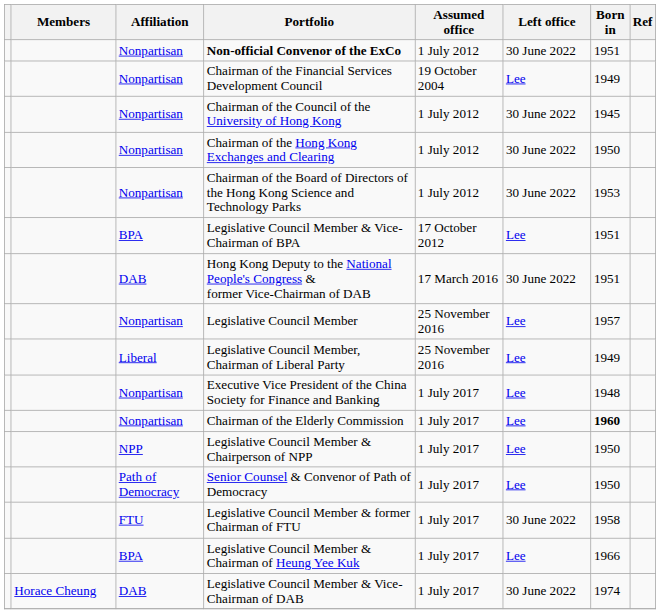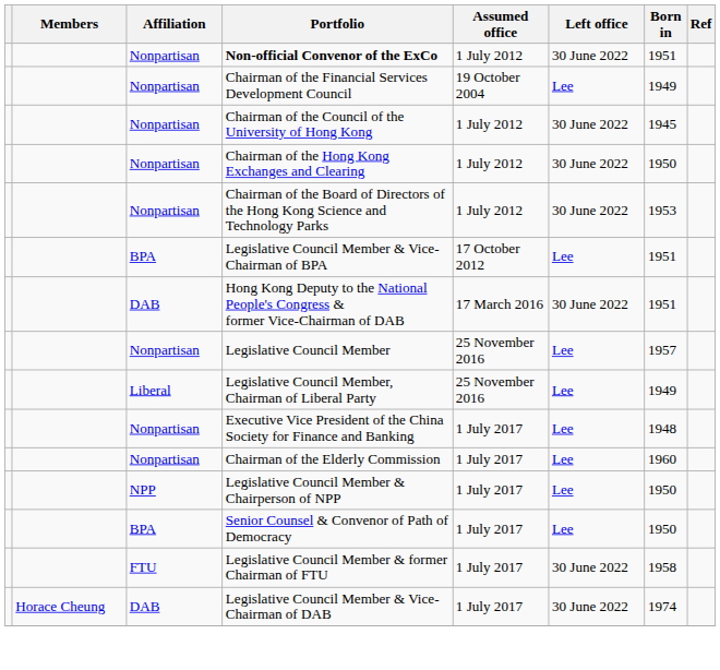Chairman of the Elderly Commission | Born in: bold -> normal
Senior Counsel & Convenor of Path of Democracy | Affiliation: Path of Democracy -> BPA
- row: BPA | Legislative Council Member & Chairman of Heung Yee Kuk | 1 July 2017 | Lee | 1966
